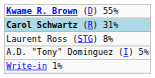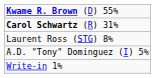row 2 | column 1: lightblue background -> no background
